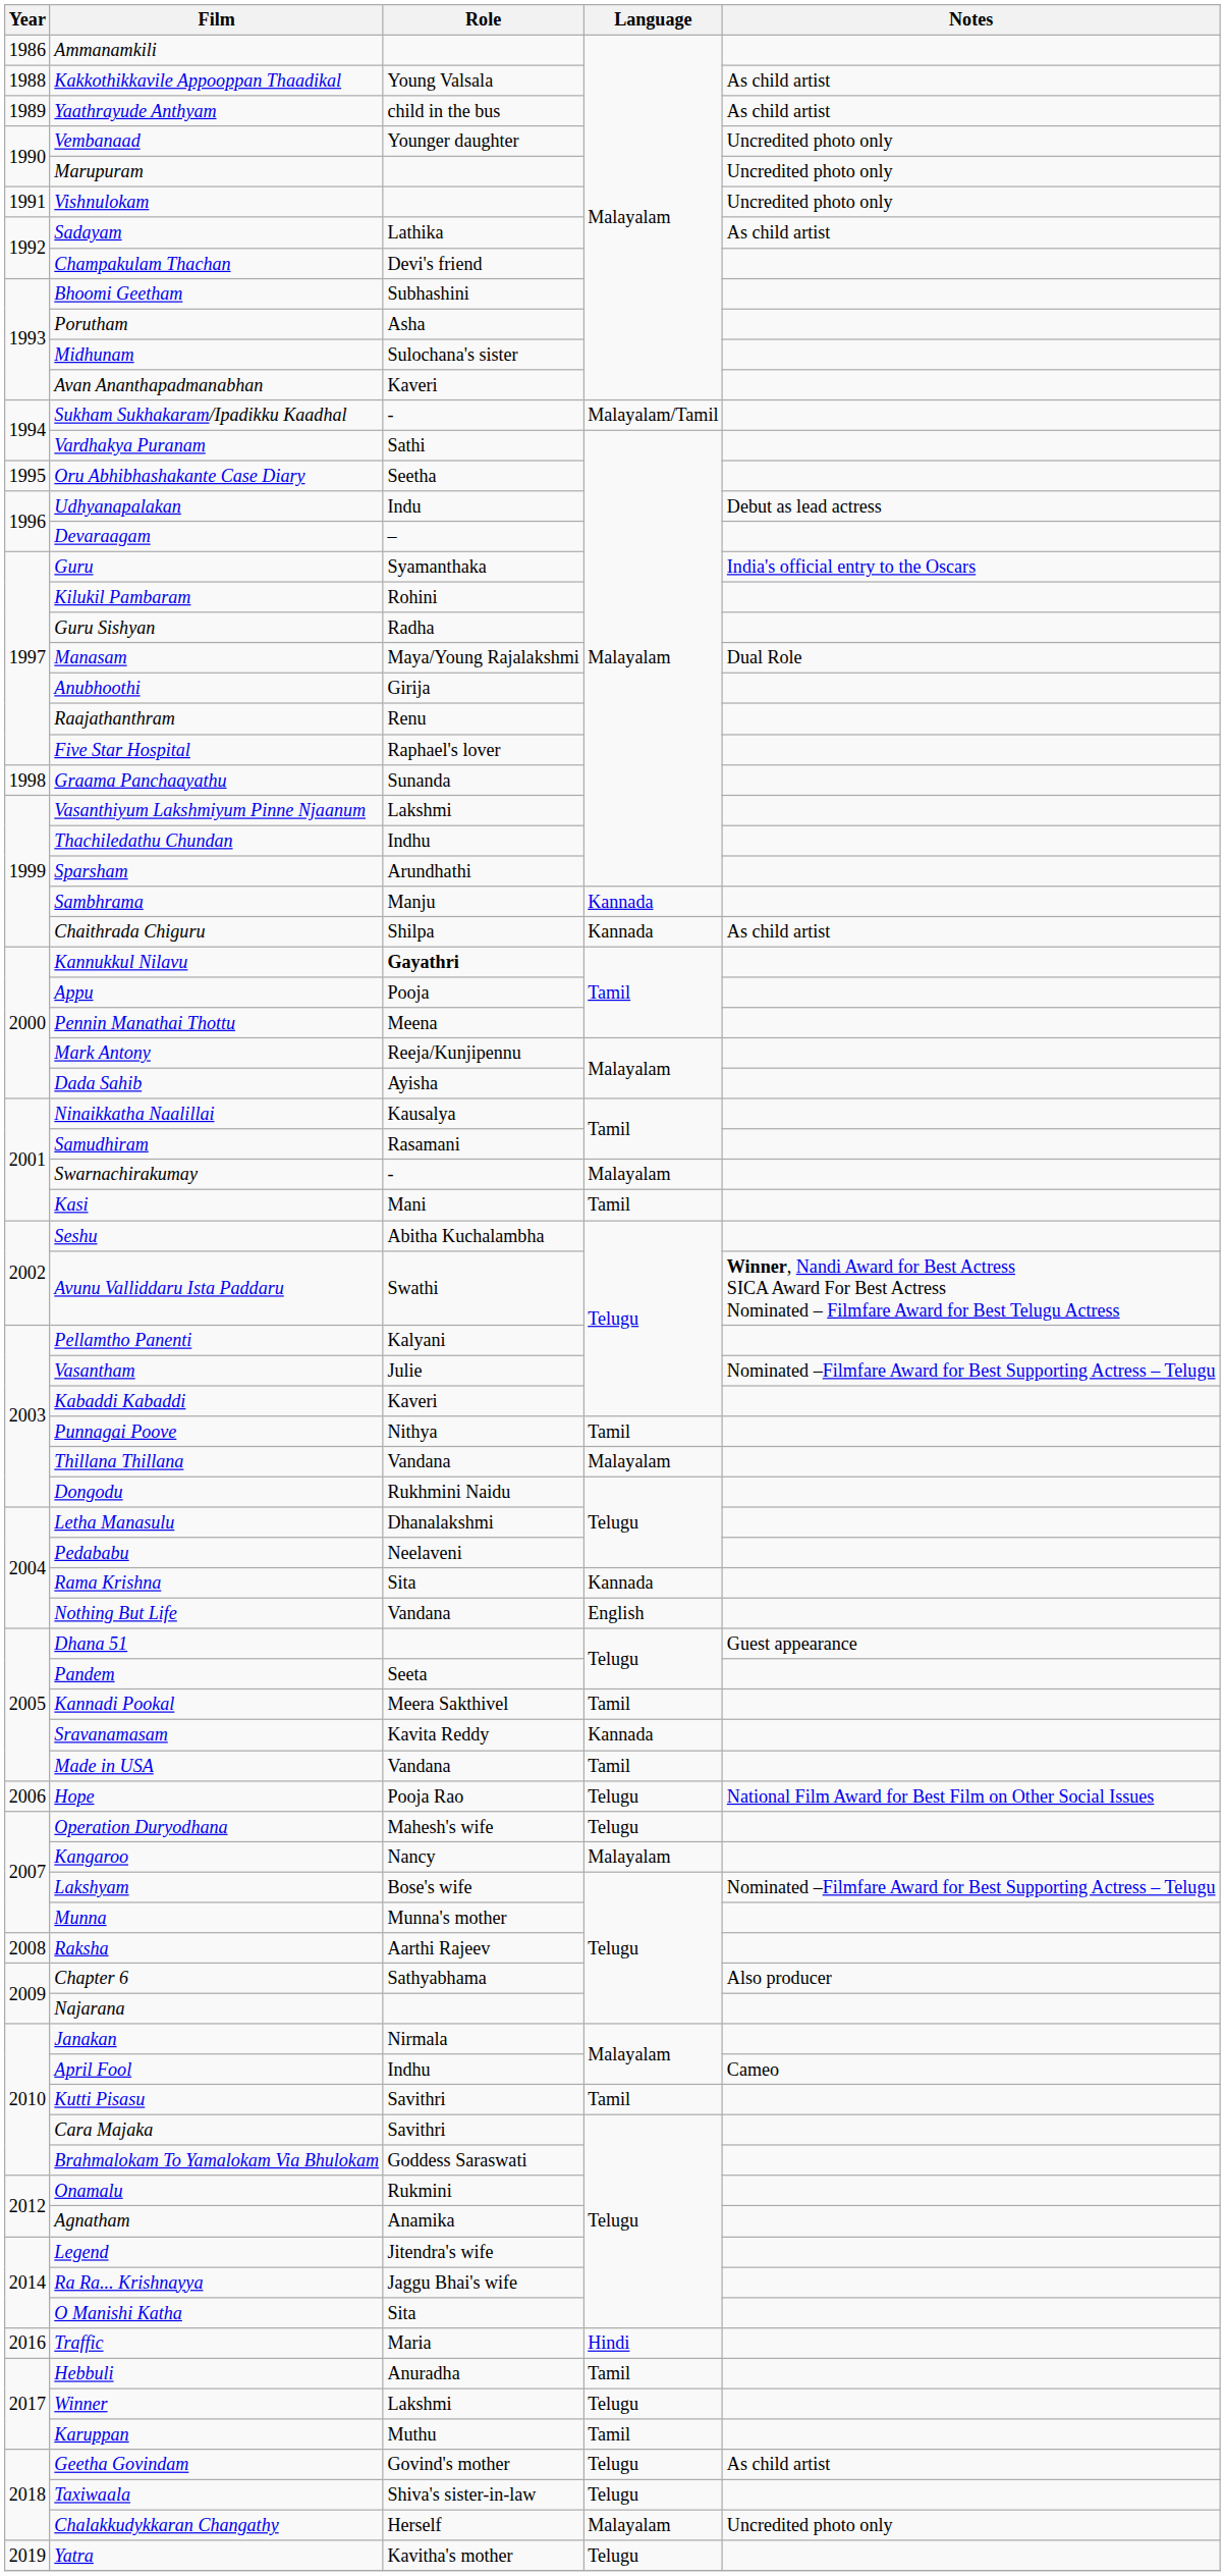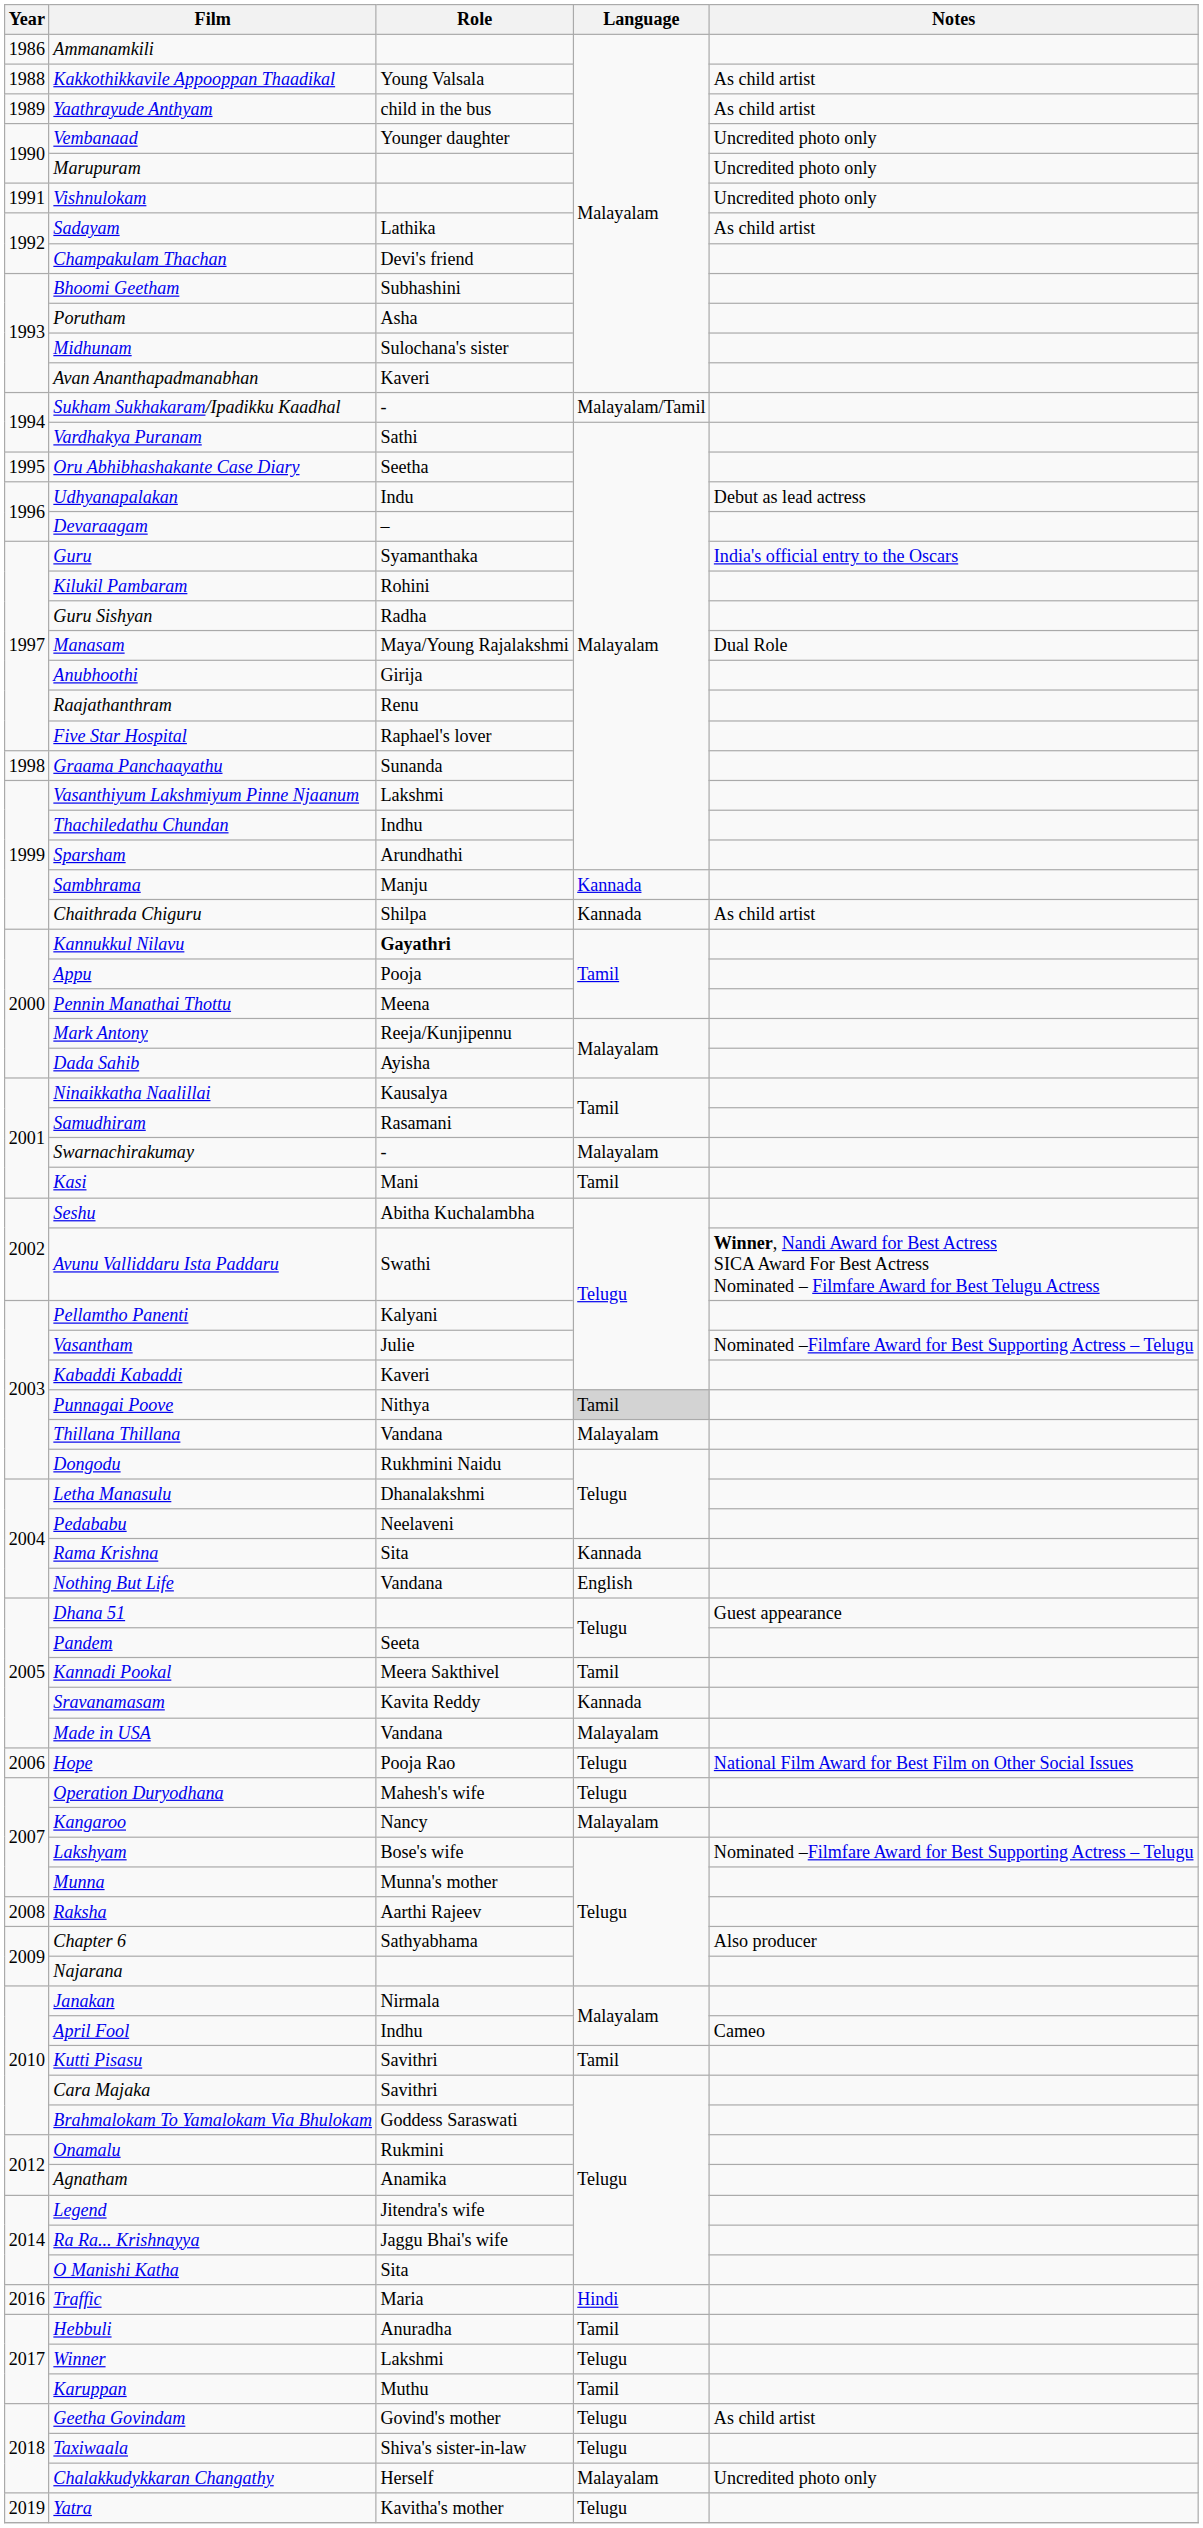Punnagai Poove | Language: no background -> lightgrey background
Made in USA | Language: Tamil -> Malayalam
